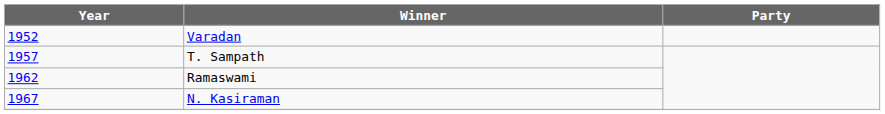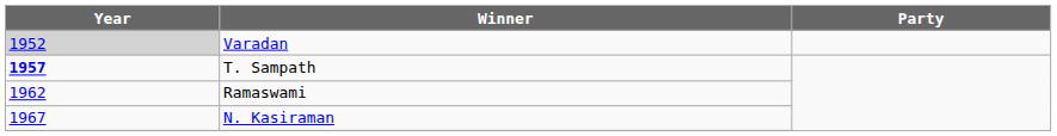Varadan | Year: no background -> lightgrey background
T. Sampath | Year: normal -> bold
